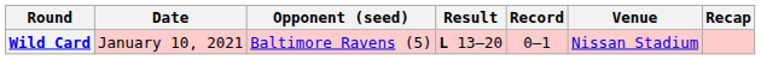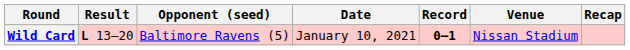columns swapped: Date <-> Result
Wild Card | Record: normal -> bold
